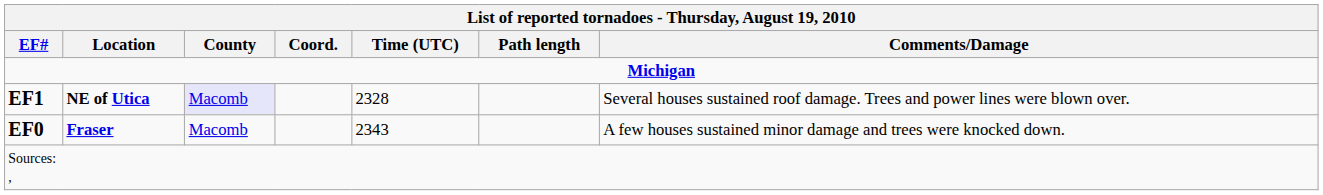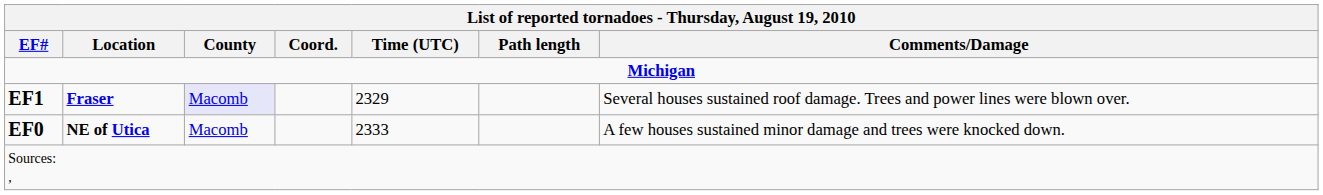EF1 | Location: NE of Utica -> Fraser
EF1 | Time (UTC): 2328 -> 2329
EF0 | Location: Fraser -> NE of Utica
EF0 | Time (UTC): 2343 -> 2333
